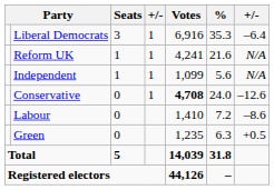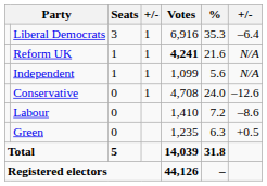Reform UK | Votes: normal -> bold
Conservative | Votes: bold -> normal
